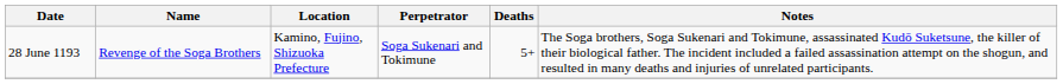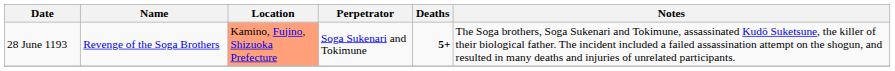28 June 1193 | Location: no background -> lightsalmon background
28 June 1193 | Deaths: normal -> bold
